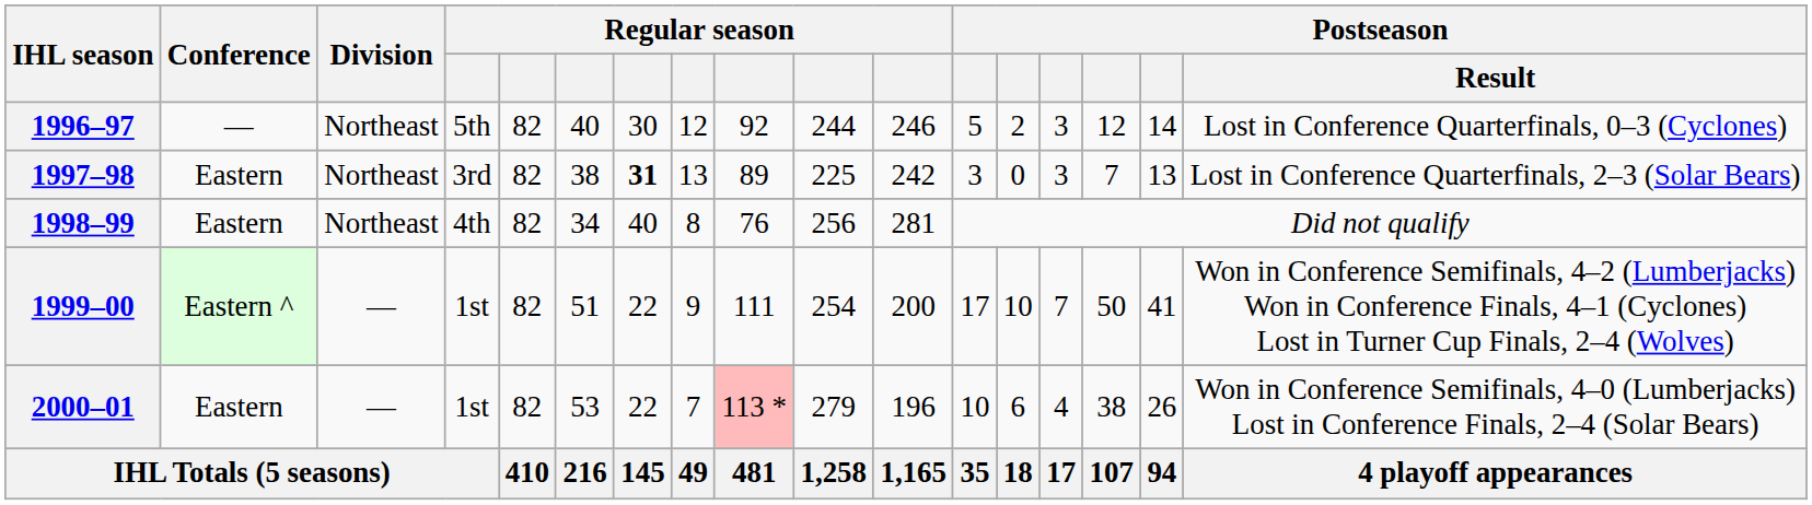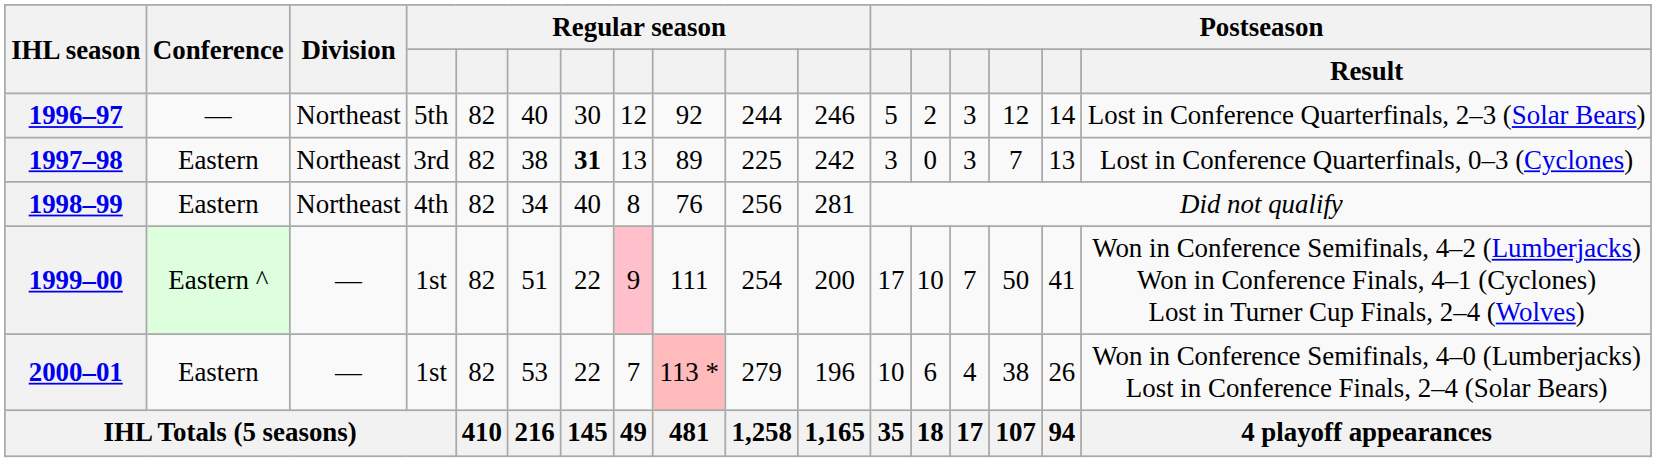1996–97 | Postseason / Result: Lost in Conference Quarterfinals, 0–3 (Cyclones) -> Lost in Conference Quarterfinals, 2–3 (Solar Bears)
1997–98 | Postseason / Result: Lost in Conference Quarterfinals, 2–3 (Solar Bears) -> Lost in Conference Quarterfinals, 0–3 (Cyclones)
1999–00 | column 8: no background -> pink background
